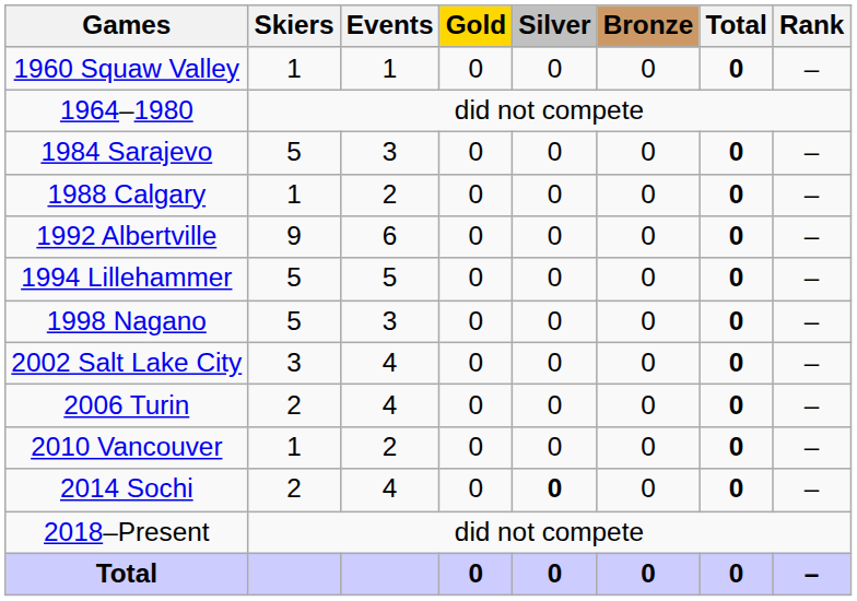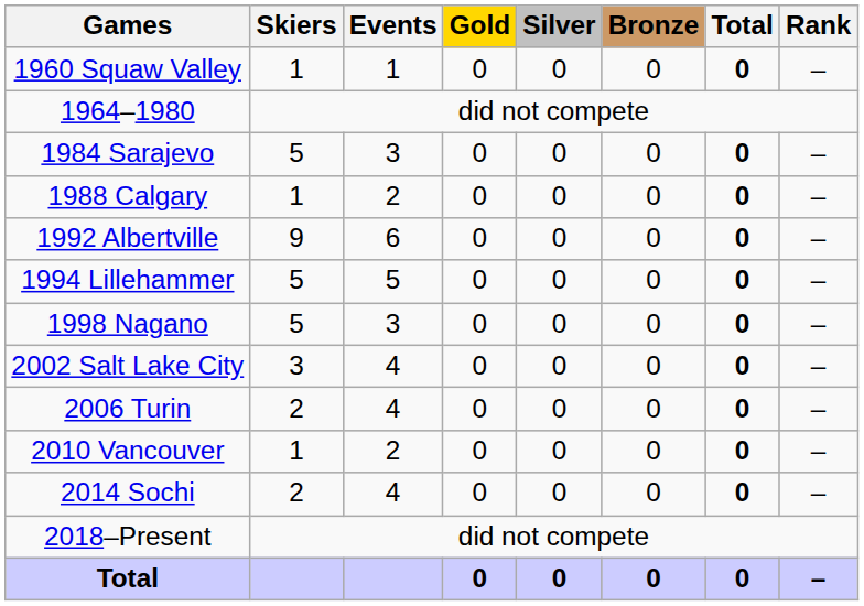2014 Sochi | Silver: bold -> normal
